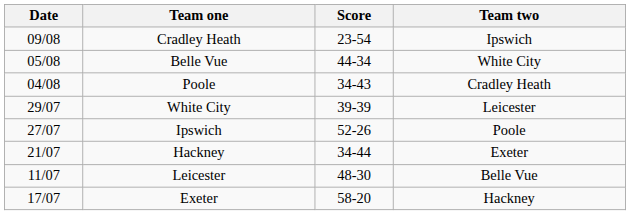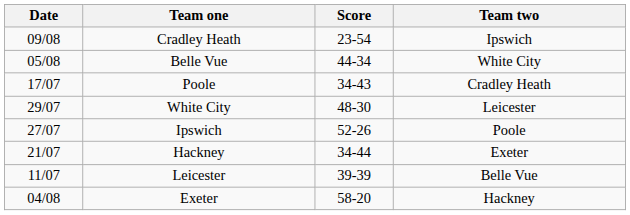row 4 | Date: 04/08 -> 17/07
row 5 | Score: 39-39 -> 48-30
row 8 | Score: 48-30 -> 39-39
row 9 | Date: 17/07 -> 04/08
